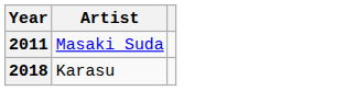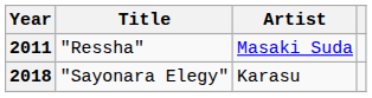+ column: Title | "Ressha" | "Sayonara Elegy"
